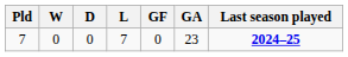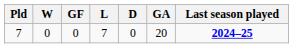columns swapped: D <-> GF
row 2 | GA: 23 -> 20
